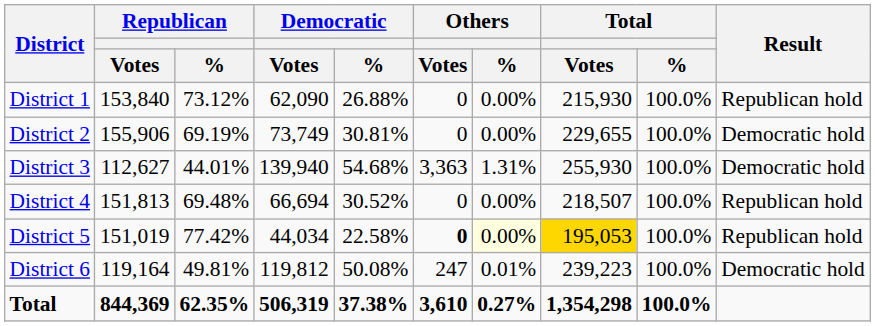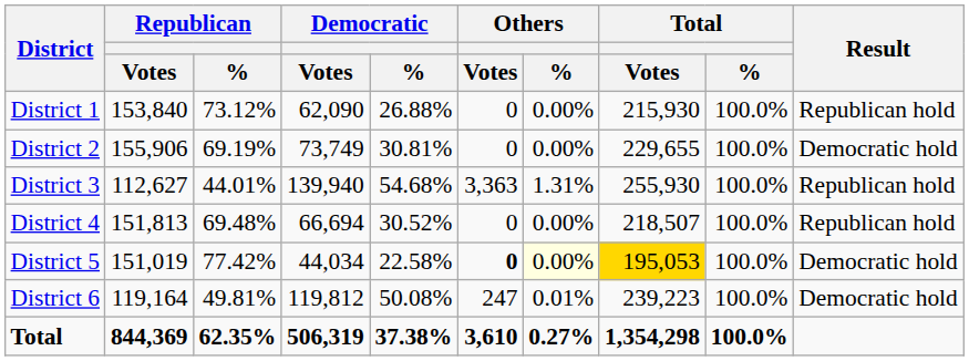District 3 | Result: Democratic hold -> Republican hold
District 5 | Result: Republican hold -> Democratic hold
